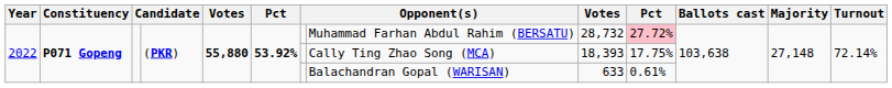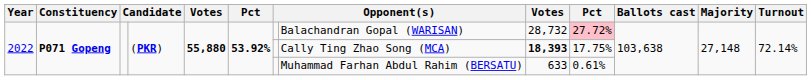row 2 | column 8: Muhammad Farhan Abdul Rahim (BERSATU) -> Balachandran Gopal (WARISAN)
row 3 | column 9: normal -> bold
row 4 | column 8: Balachandran Gopal (WARISAN) -> Muhammad Farhan Abdul Rahim (BERSATU)
